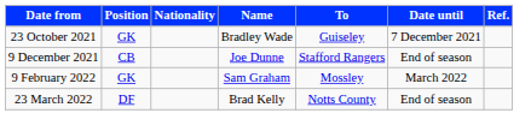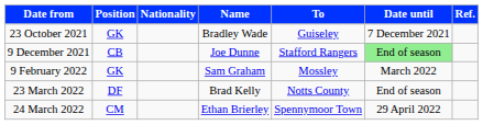9 December 2021 | Date until: no background -> lightgreen background
+ row: 24 March 2022 | CM | Ethan Brierley | Spennymoor Town | 29 April 2022
